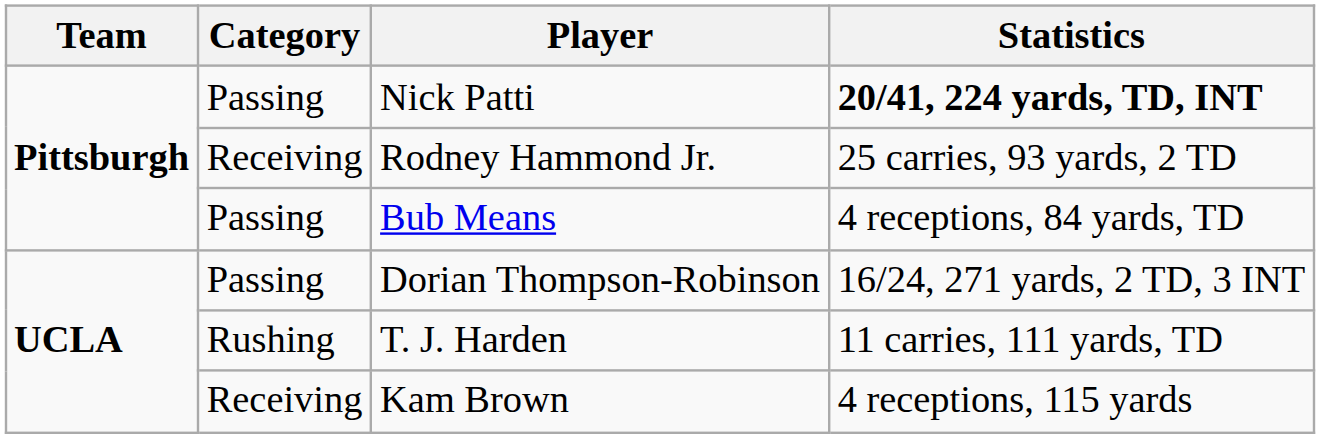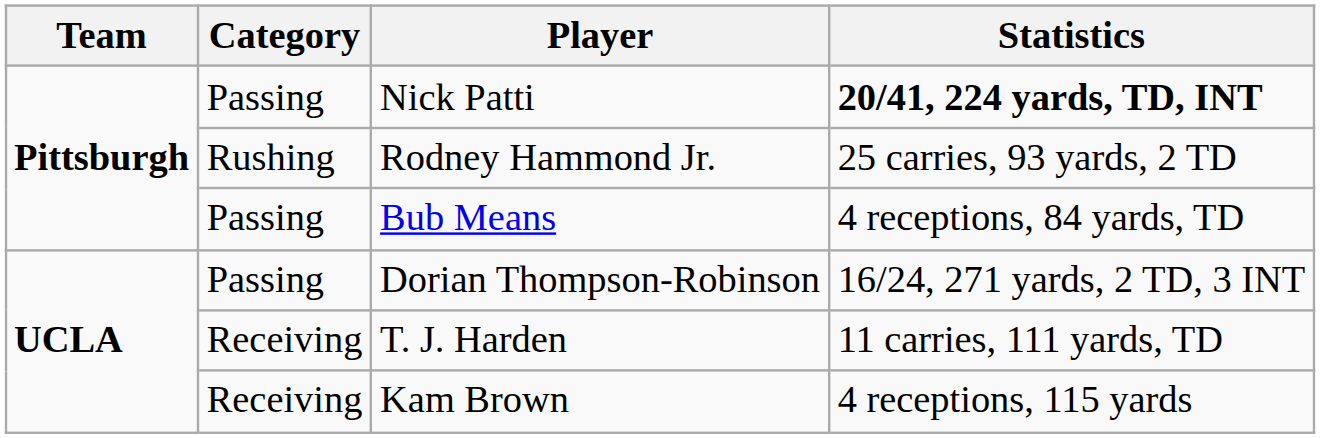Rodney Hammond Jr. | Category: Receiving -> Rushing
T. J. Harden | Category: Rushing -> Receiving
